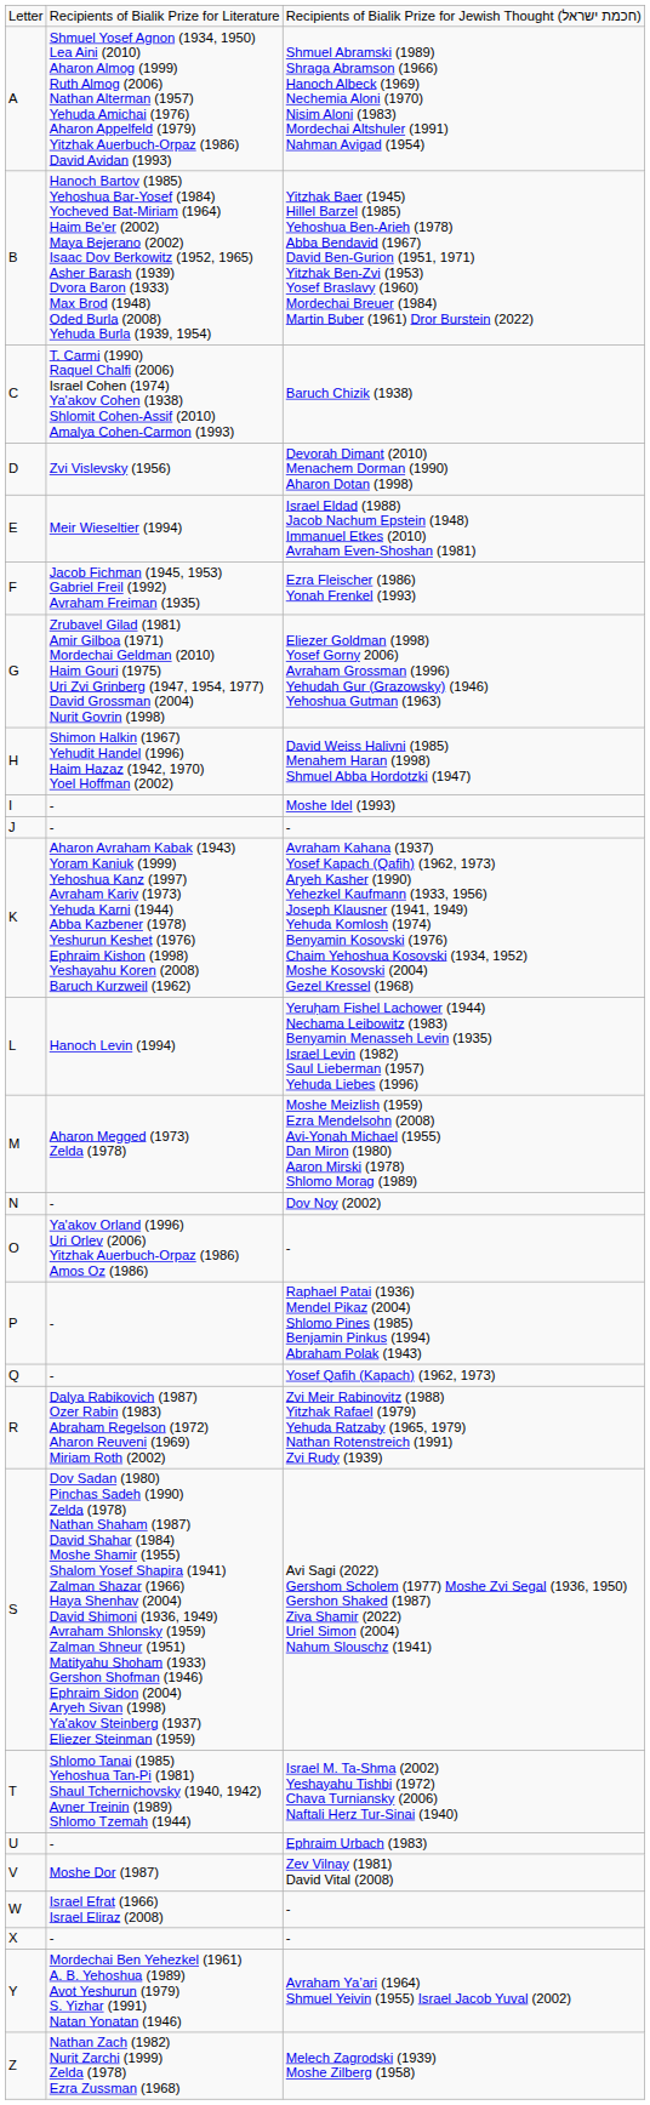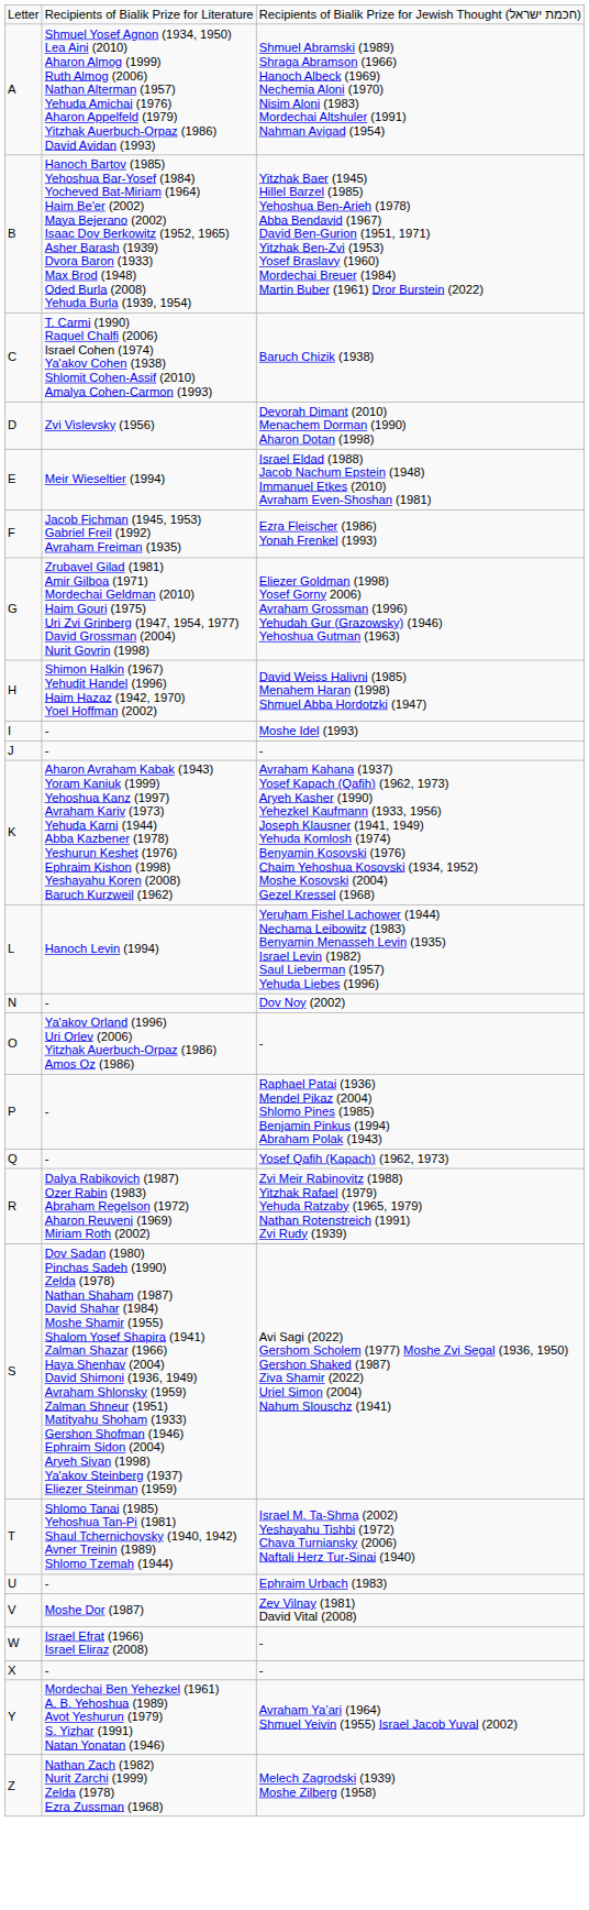- row: M | Aharon Megged (1973) Zelda (1978) | Moshe Meizlish (1959) Ezra Mendelsohn (2008) Avi-Yonah Michael (1955) Dan Miron (1980) Aaron Mirski (1978) Shlomo Morag (1989)
